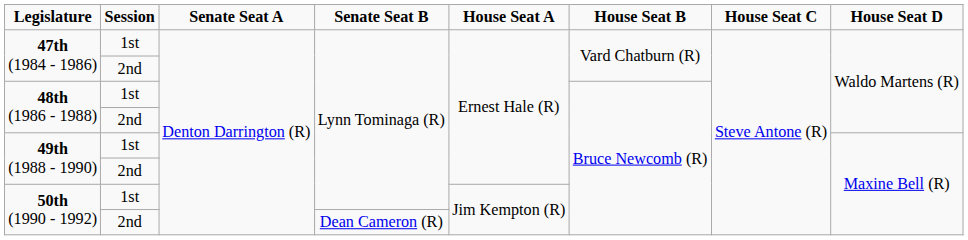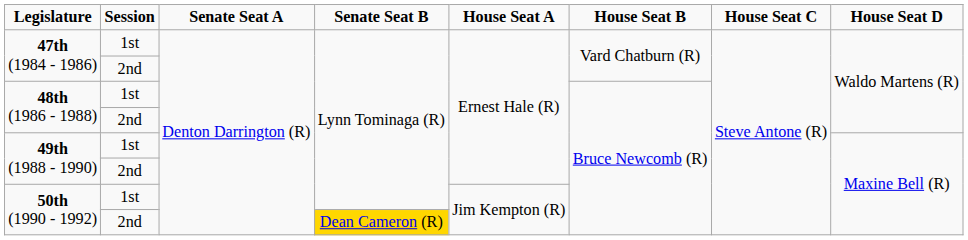50th (1990 - 1992) / 2nd | Senate Seat B: no background -> gold background
